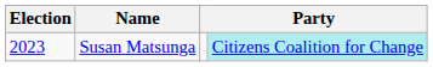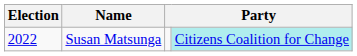Susan Matsunga | Election: 2023 -> 2022
